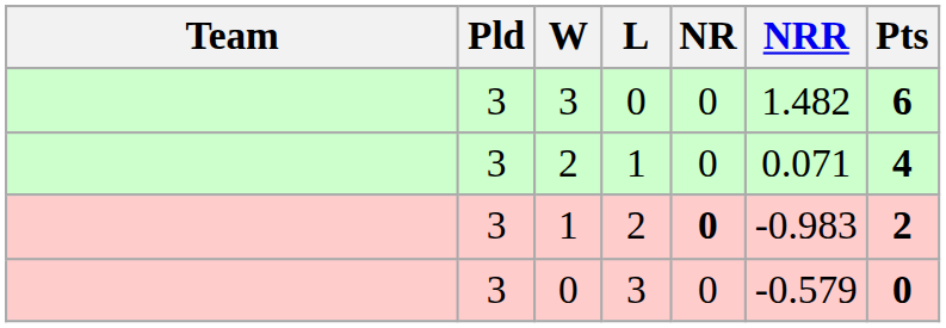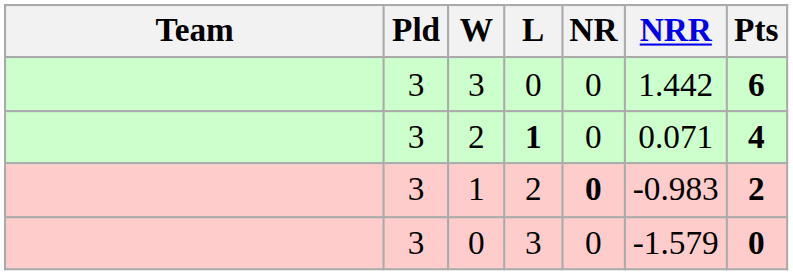row 2 | NRR: 1.482 -> 1.442
row 3 | L: normal -> bold
row 5 | NRR: -0.579 -> -1.579
